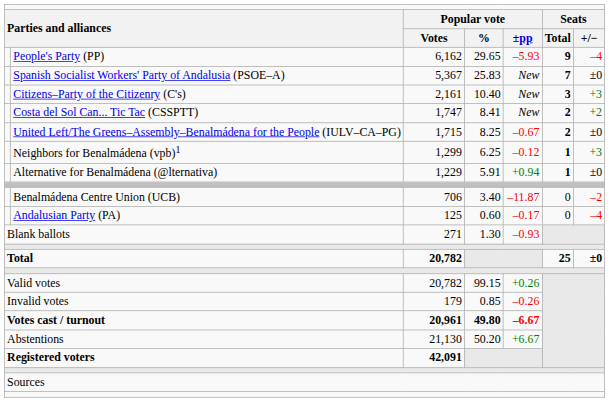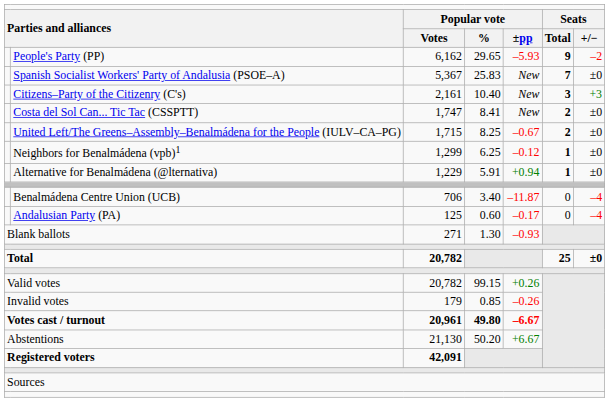People's Party (PP) | column 7: –4 -> –2
Costa del Sol Can... Tic Tac (CSSPTT) | column 7: +2 -> ±0
Neighbors for Benalmádena (vpb)1 | column 7: +3 -> ±0
Benalmádena Centre Union (UCB) | column 7: –2 -> –4
